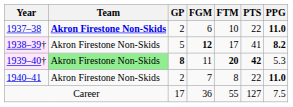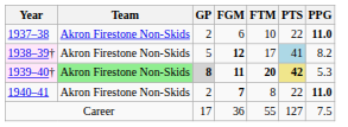1937–38 | Team: bold -> normal
1938–39† | PTS: no background -> lightblue background
1938–39† | PPG: bold -> normal
1939–40† | GP: no background -> lightgrey background
1939–40† | FGM: normal -> bold
1939–40† | PTS: no background -> khaki background
1940–41 | FGM: normal -> bold
